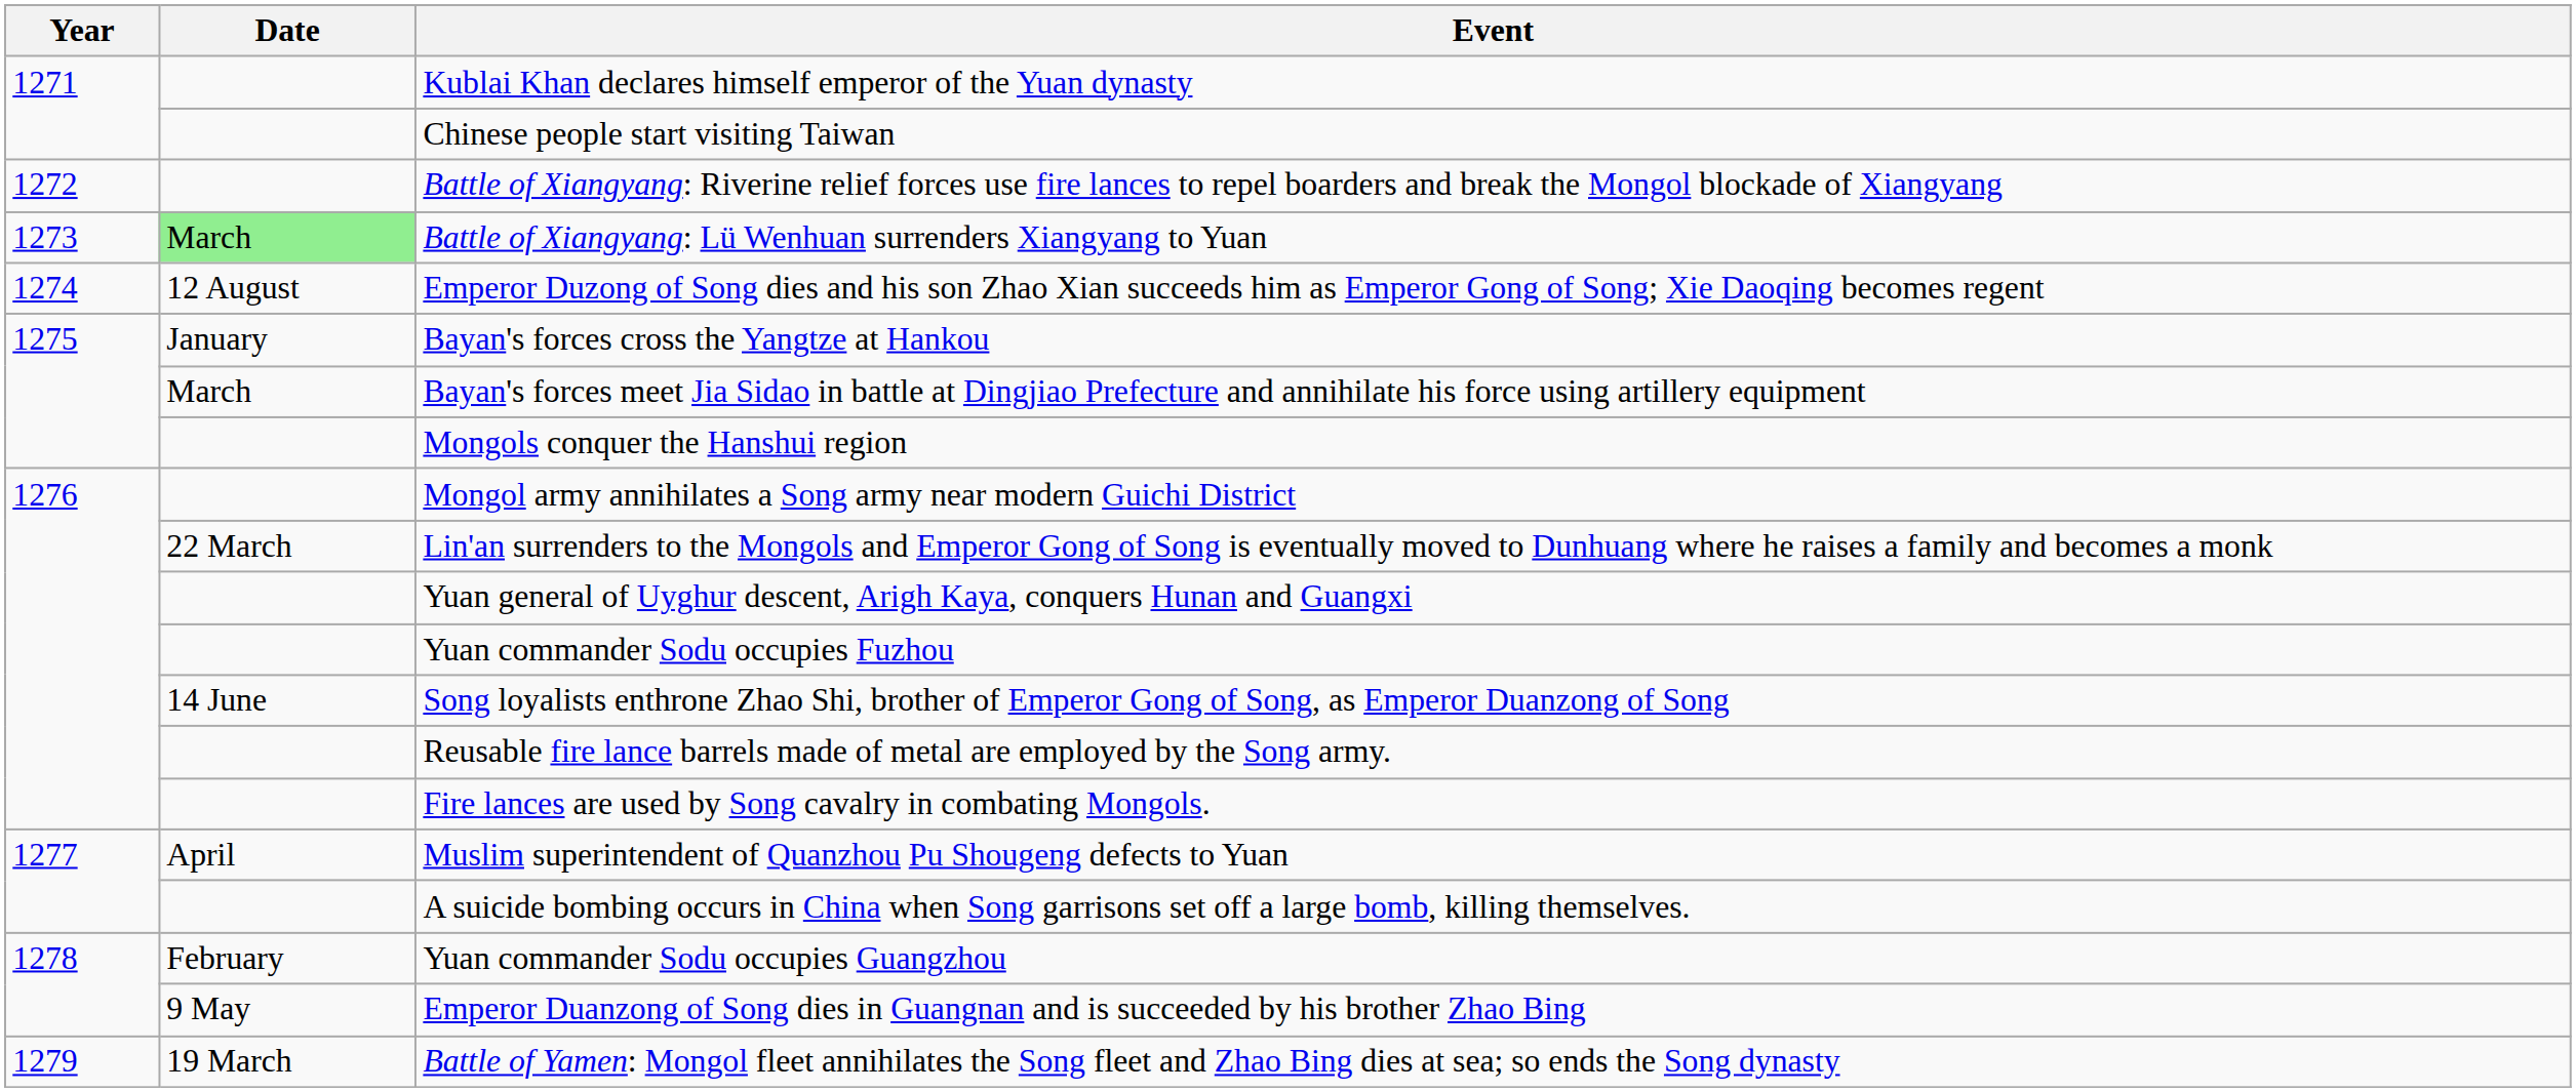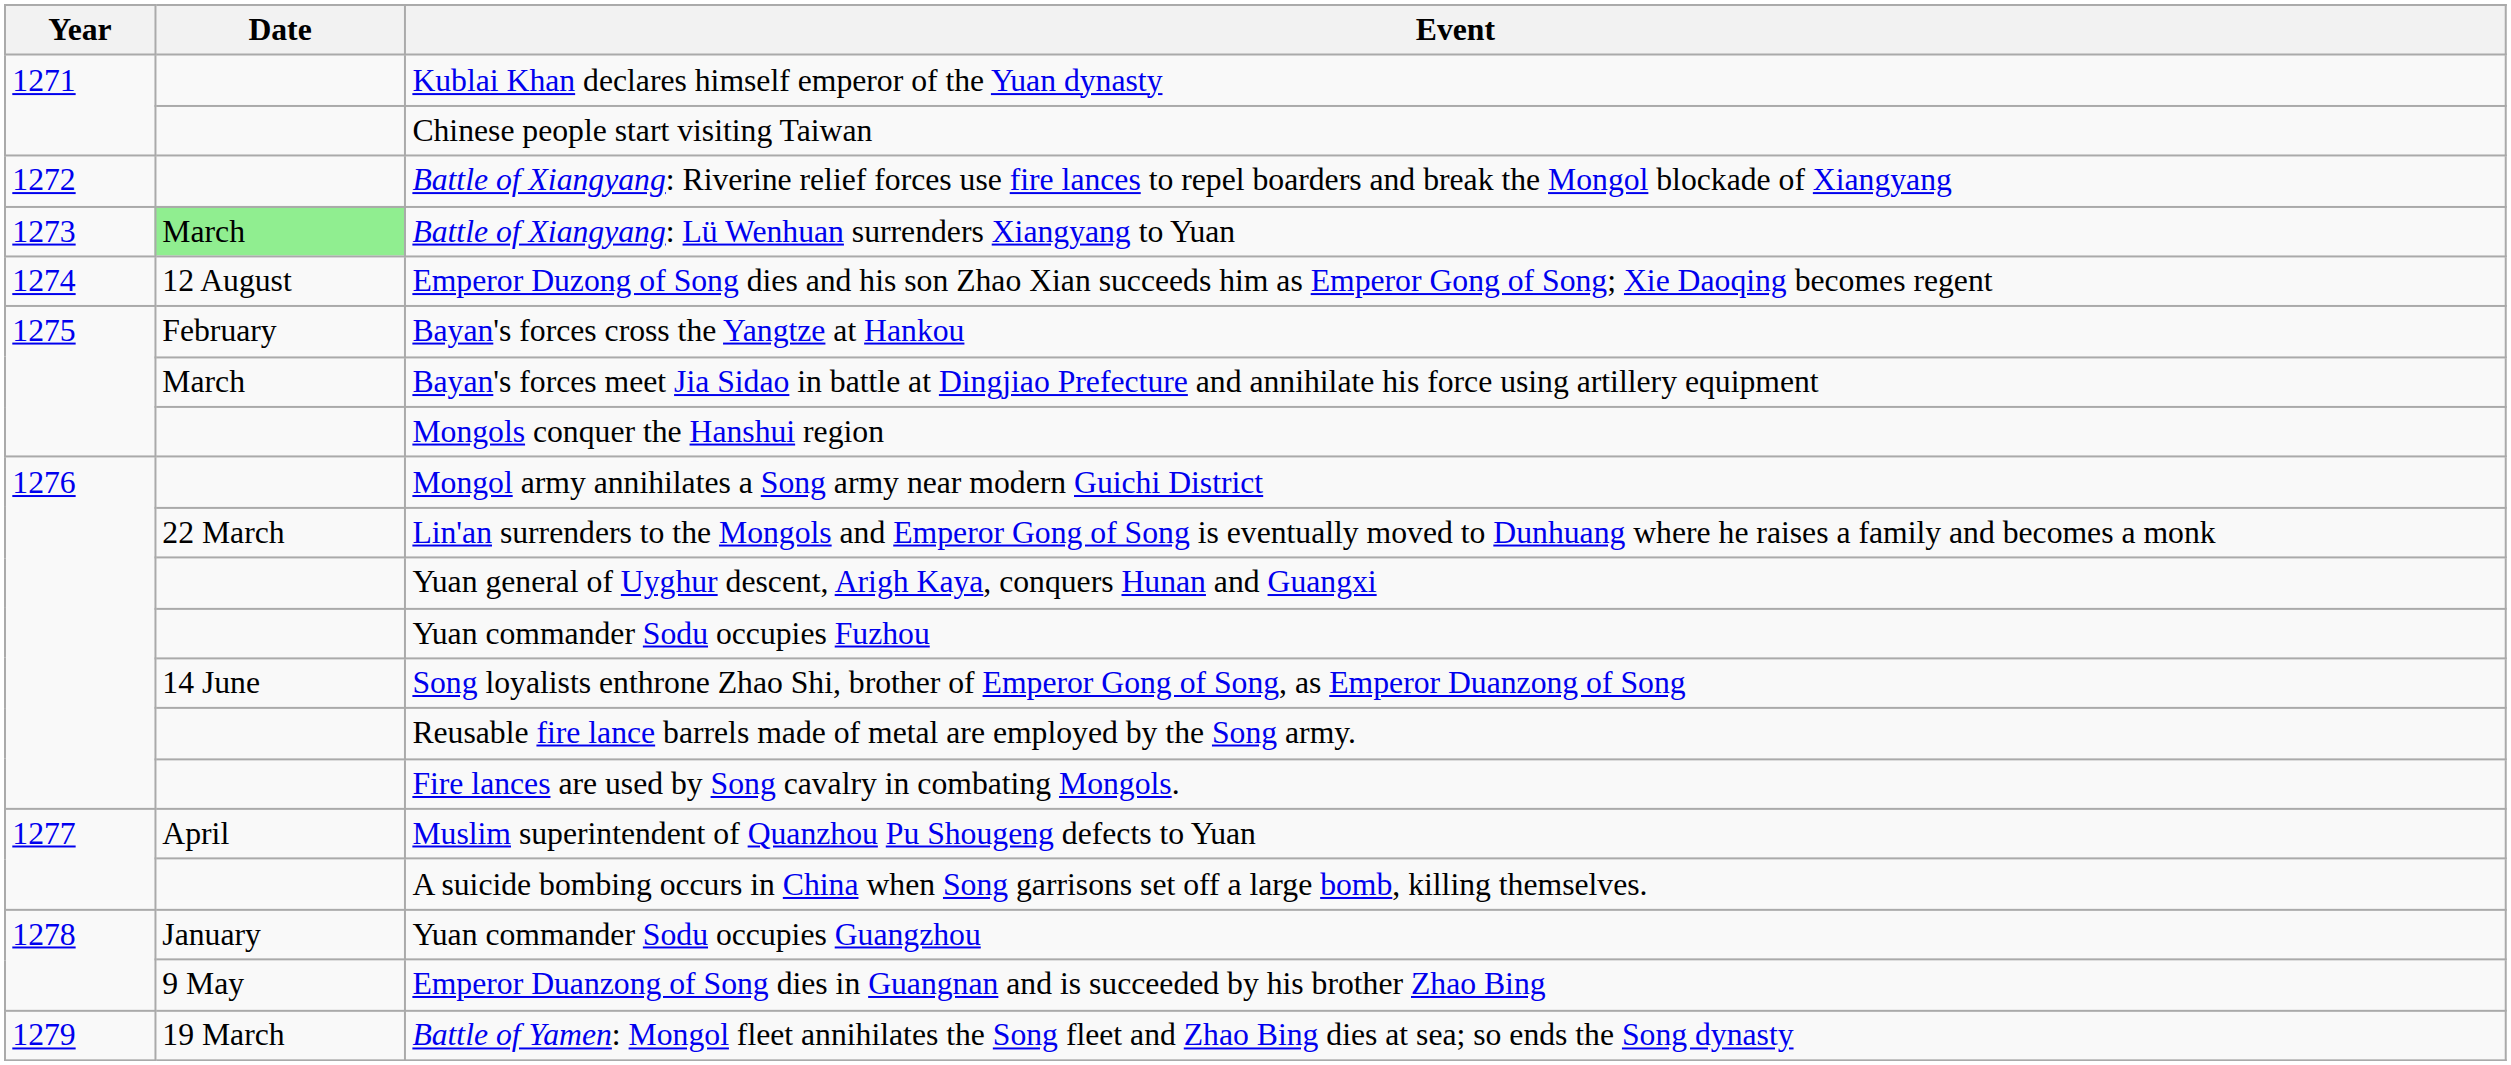Bayan's forces cross the Yangtze at Hankou | Date: January -> February
Yuan commander Sodu occupies Guangzhou | Date: February -> January
